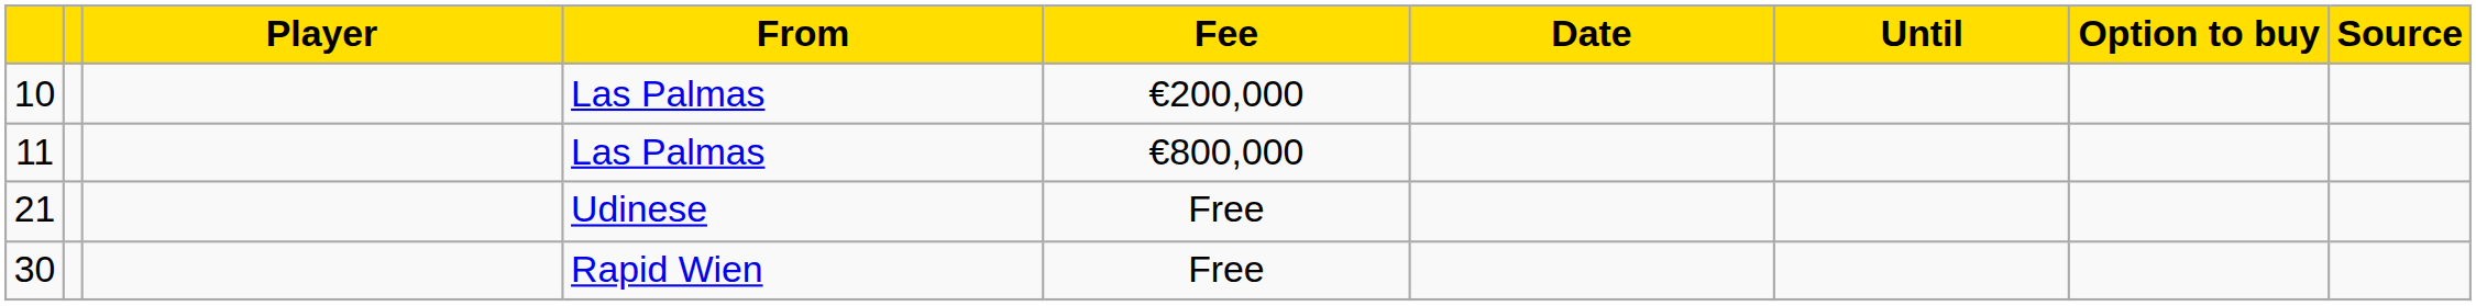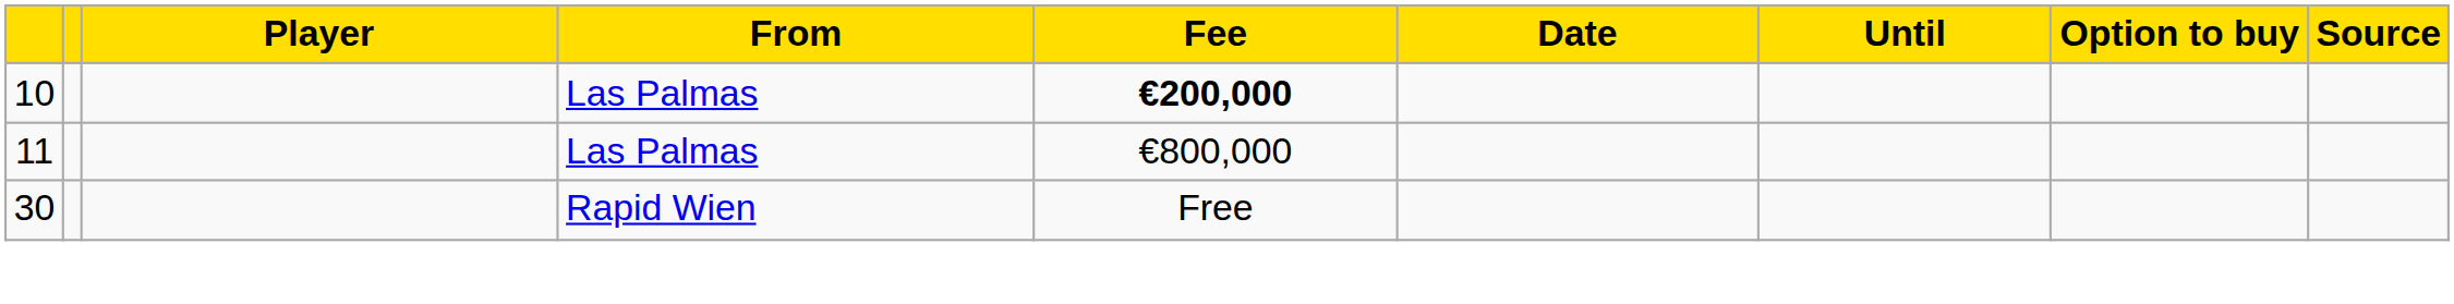10 | Fee: normal -> bold
- row: 21 | Udinese | Free
